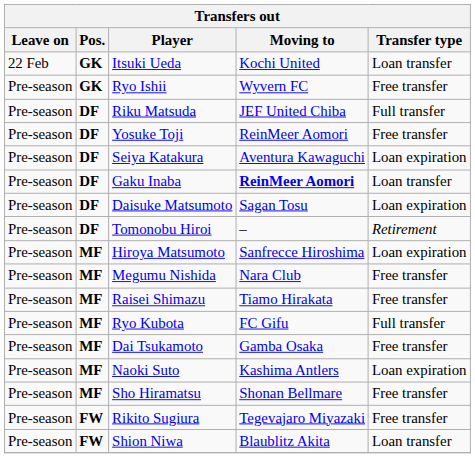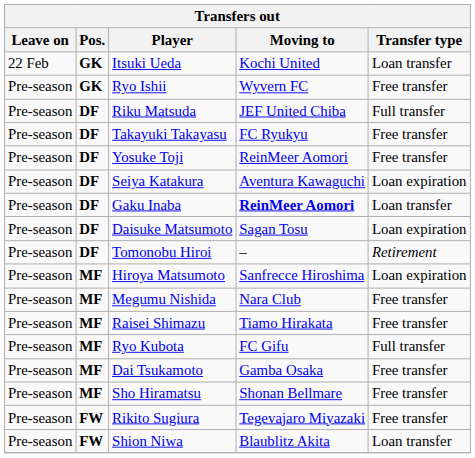+ row: Pre-season | DF | Takayuki Takayasu | FC Ryukyu | Free transfer
- row: Pre-season | MF | Naoki Suto | Kashima Antlers | Loan expiration
